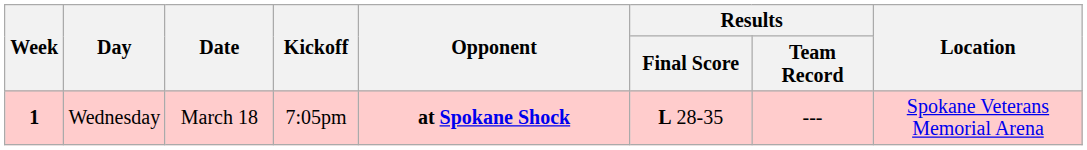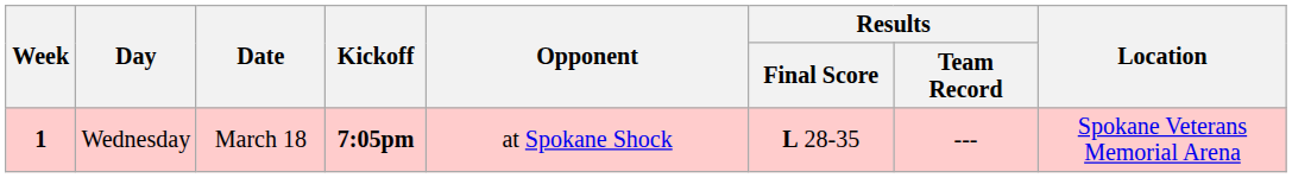Wednesday | Kickoff: normal -> bold
Wednesday | Opponent: bold -> normal
